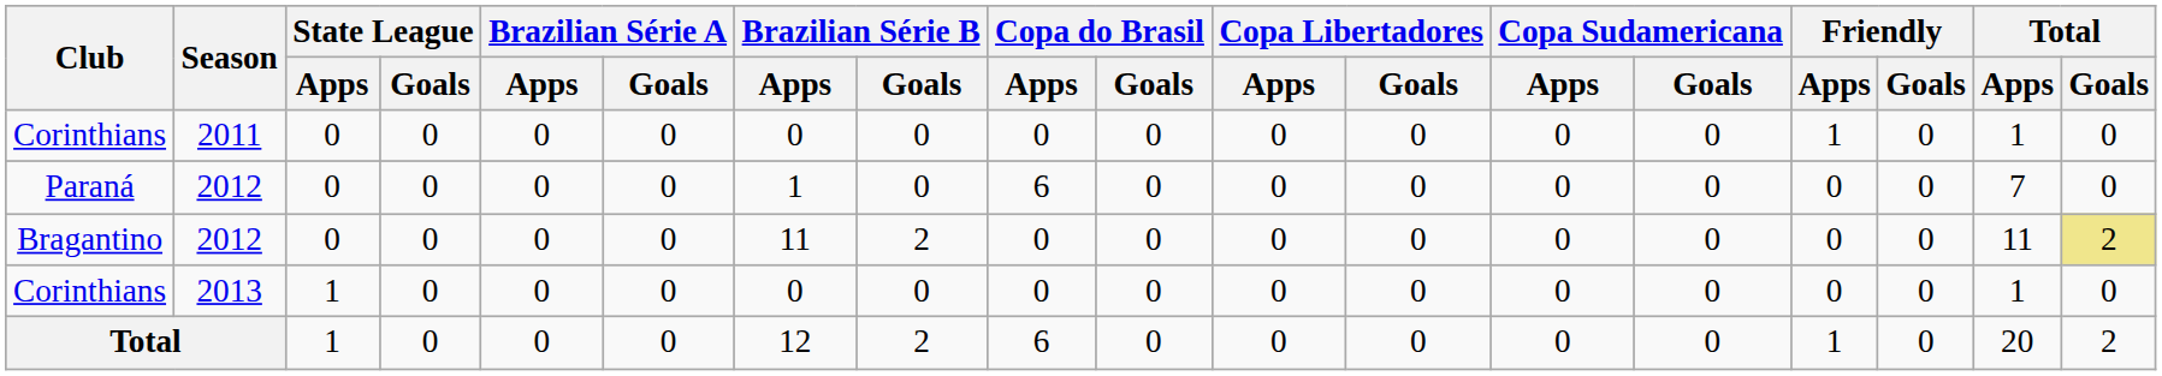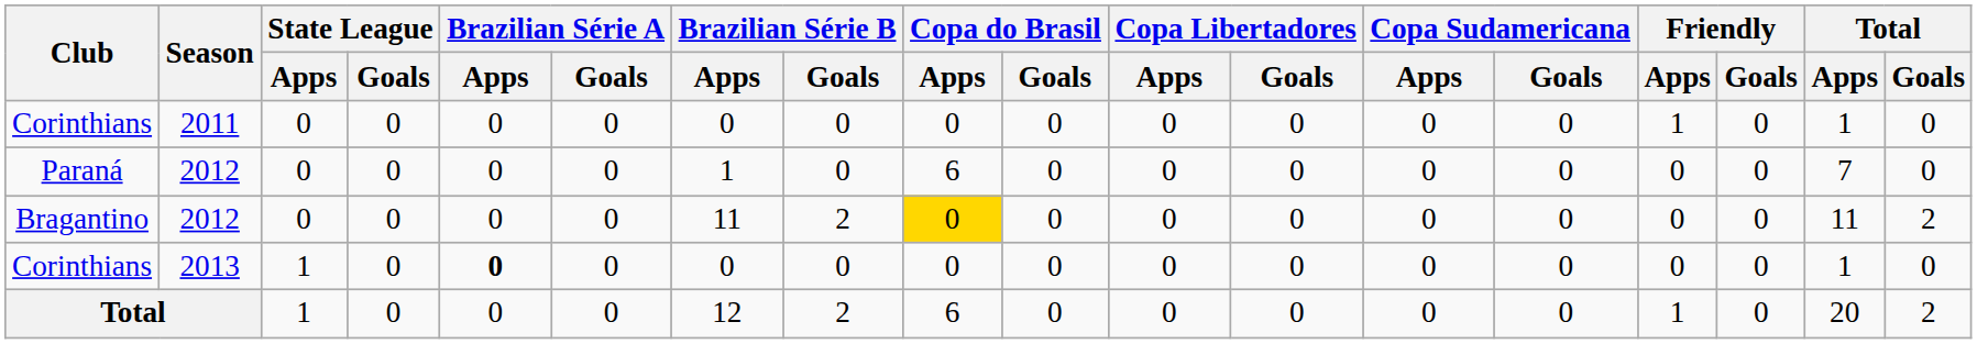Bragantino | Copa do Brasil / Apps: no background -> gold background
Bragantino | Total / Goals: khaki background -> no background
Corinthians / 2013 | Brazilian Série A / Apps: normal -> bold
